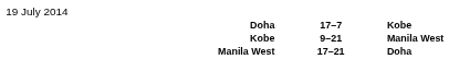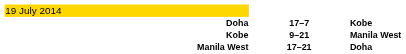19 July 2014 | column 1: no background -> gold background
